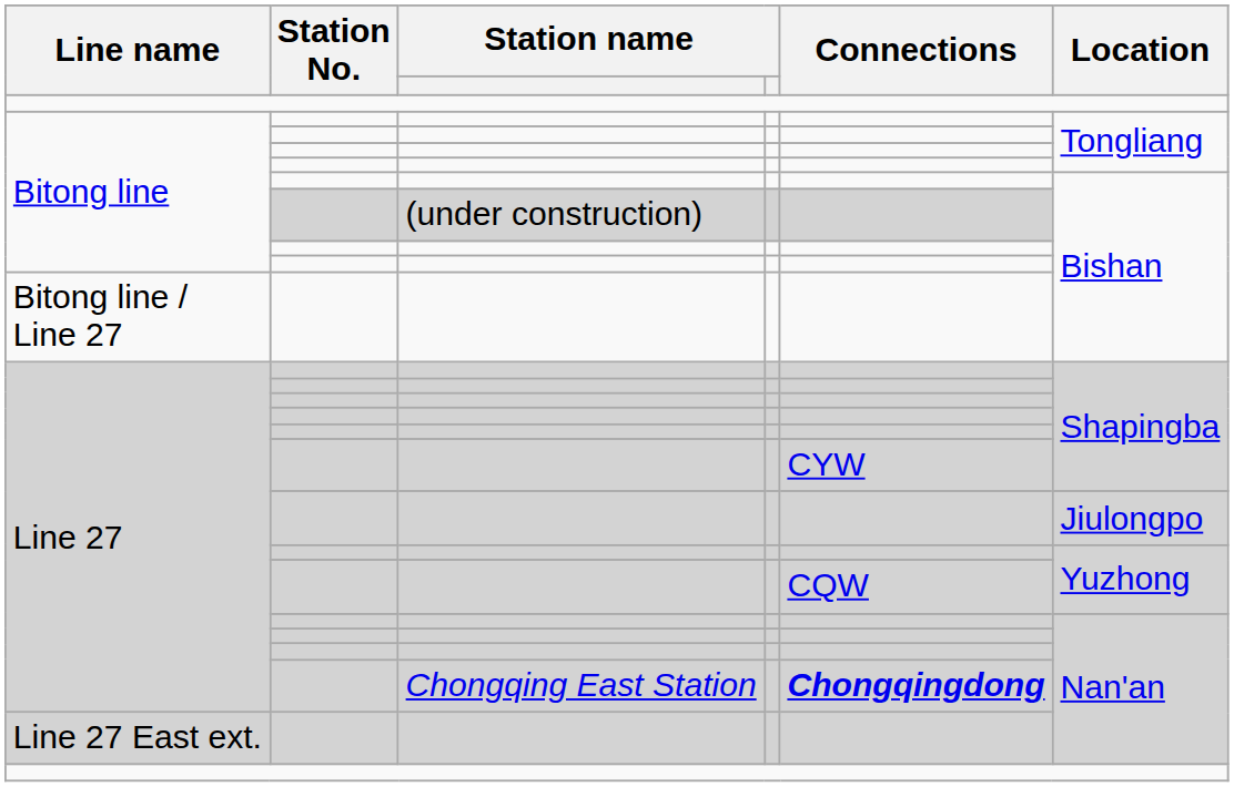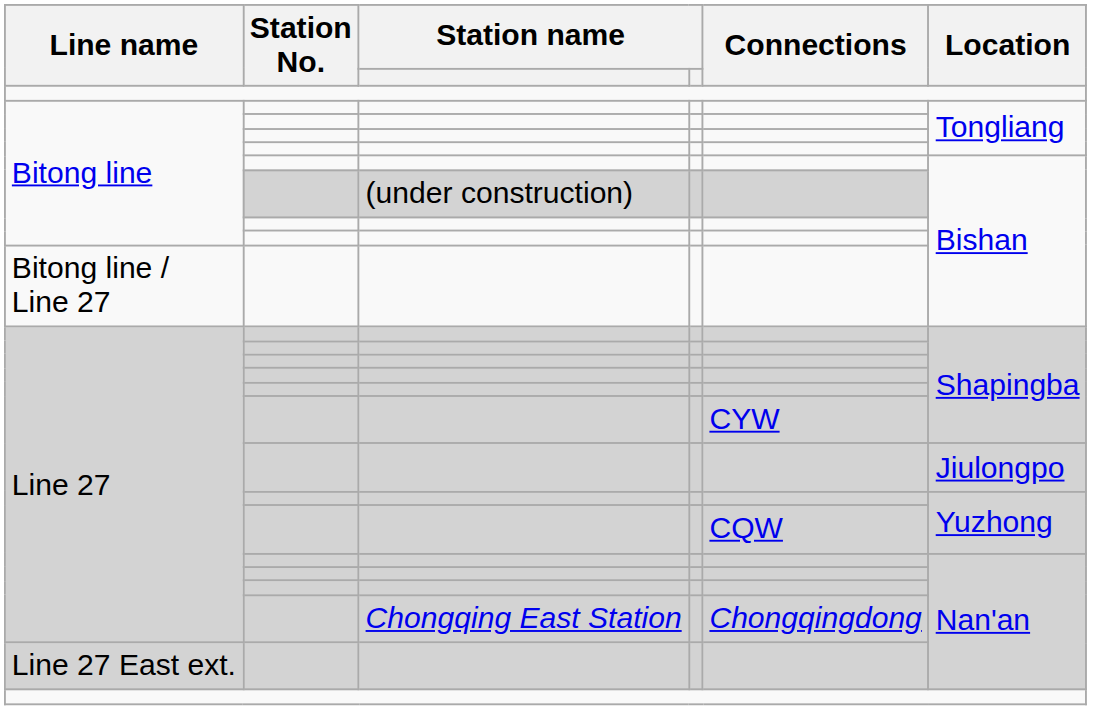Line 27 / Chongqing East Station | Connections: bold -> normal
